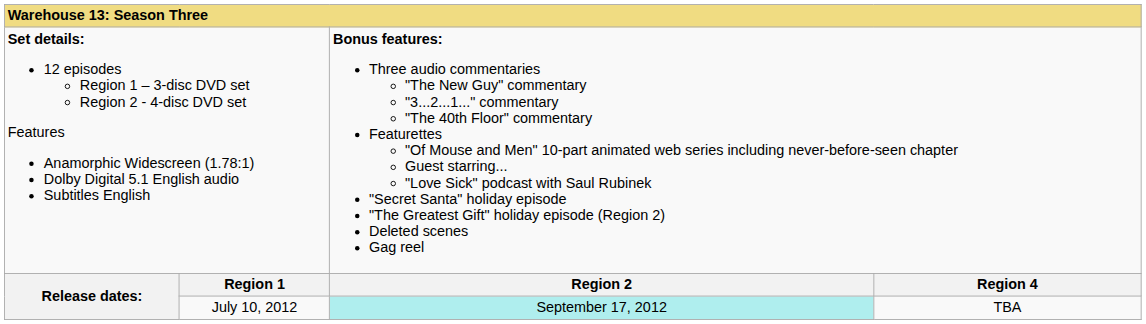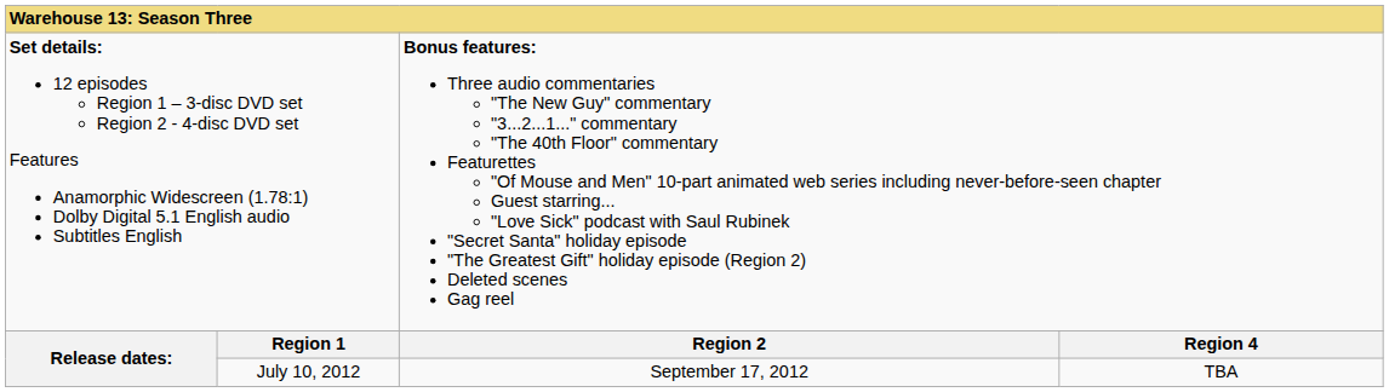Release dates: / July 10, 2012 | column 3: paleturquoise background -> no background
